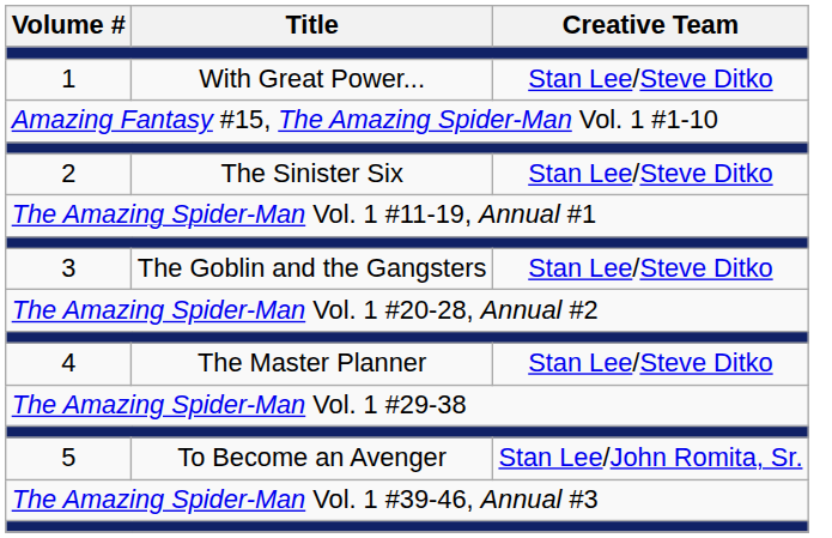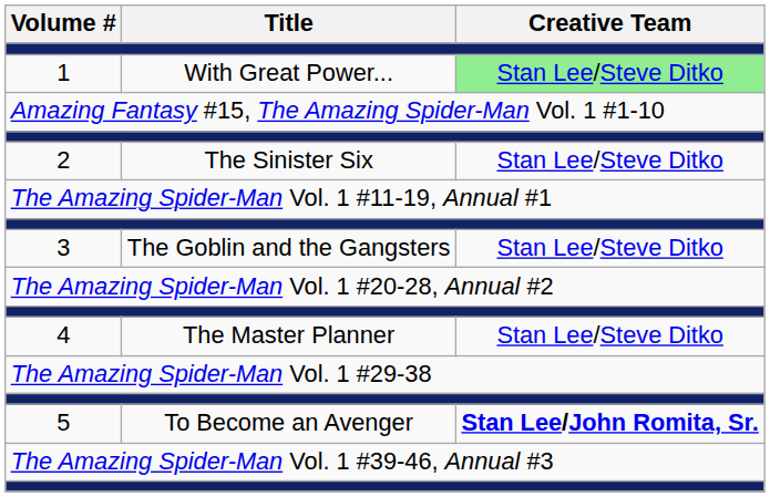1 | Creative Team: no background -> lightgreen background
5 | Creative Team: normal -> bold
